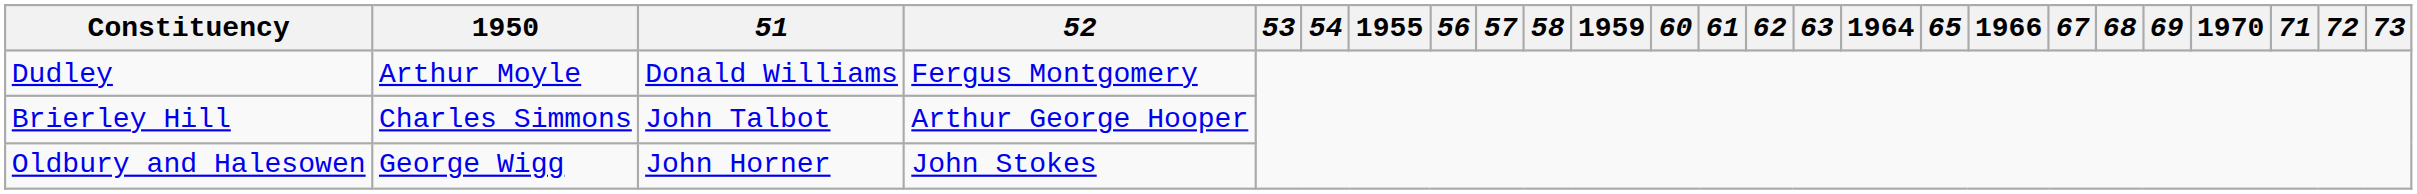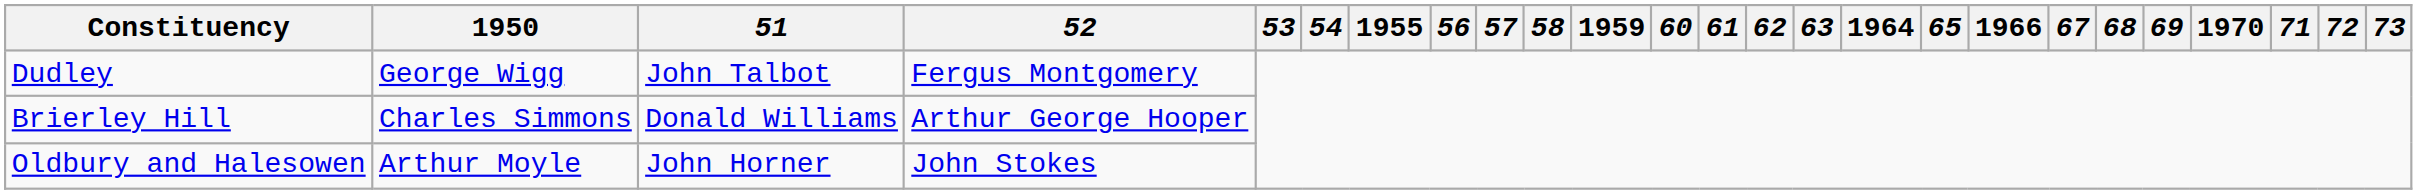Dudley | 1950: Arthur Moyle -> George Wigg
Dudley | 51: Donald Williams -> John Talbot
Brierley Hill | 51: John Talbot -> Donald Williams
Oldbury and Halesowen | 1950: George Wigg -> Arthur Moyle
